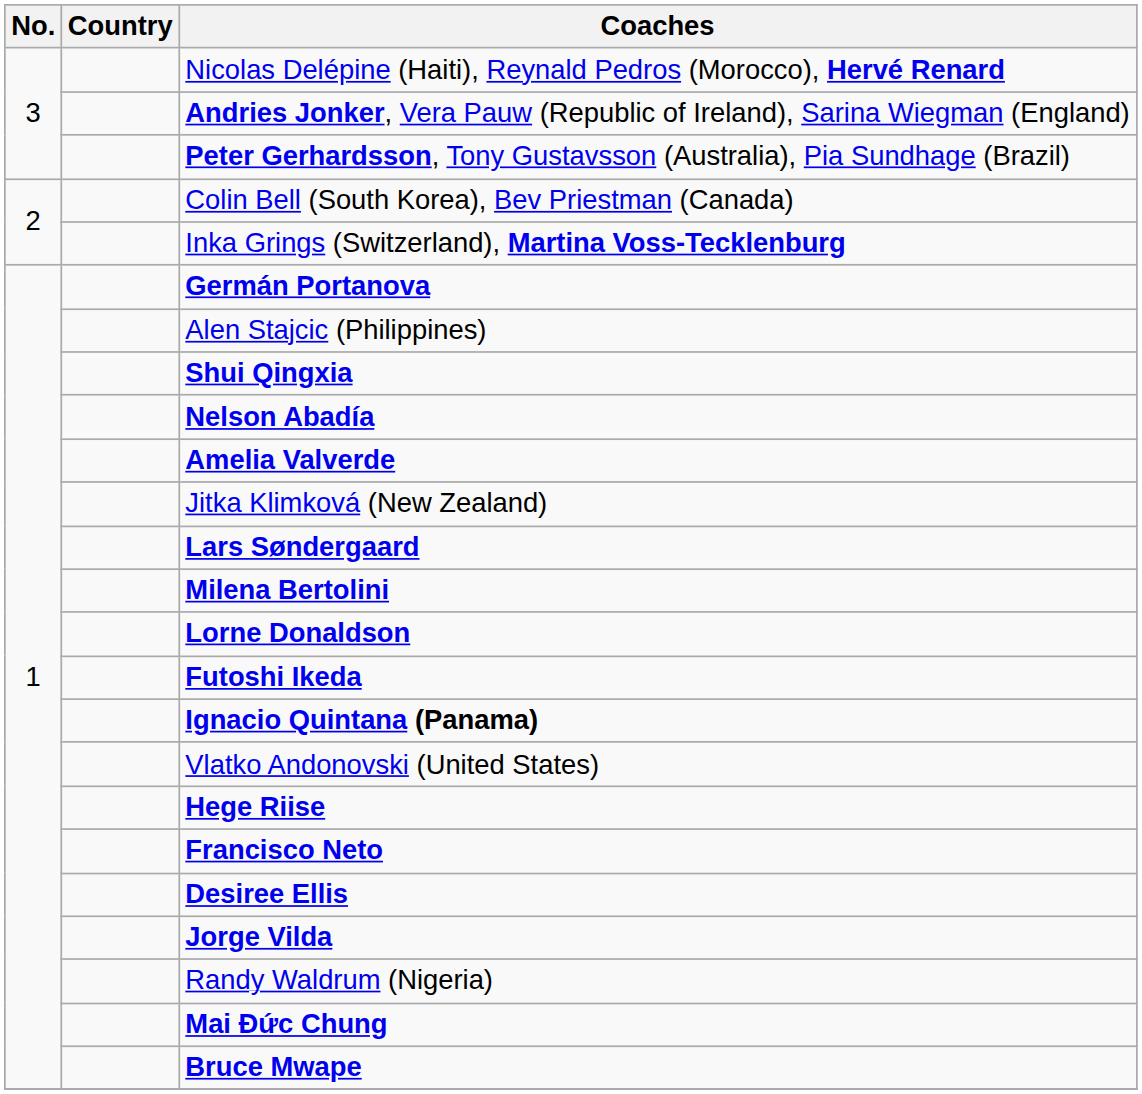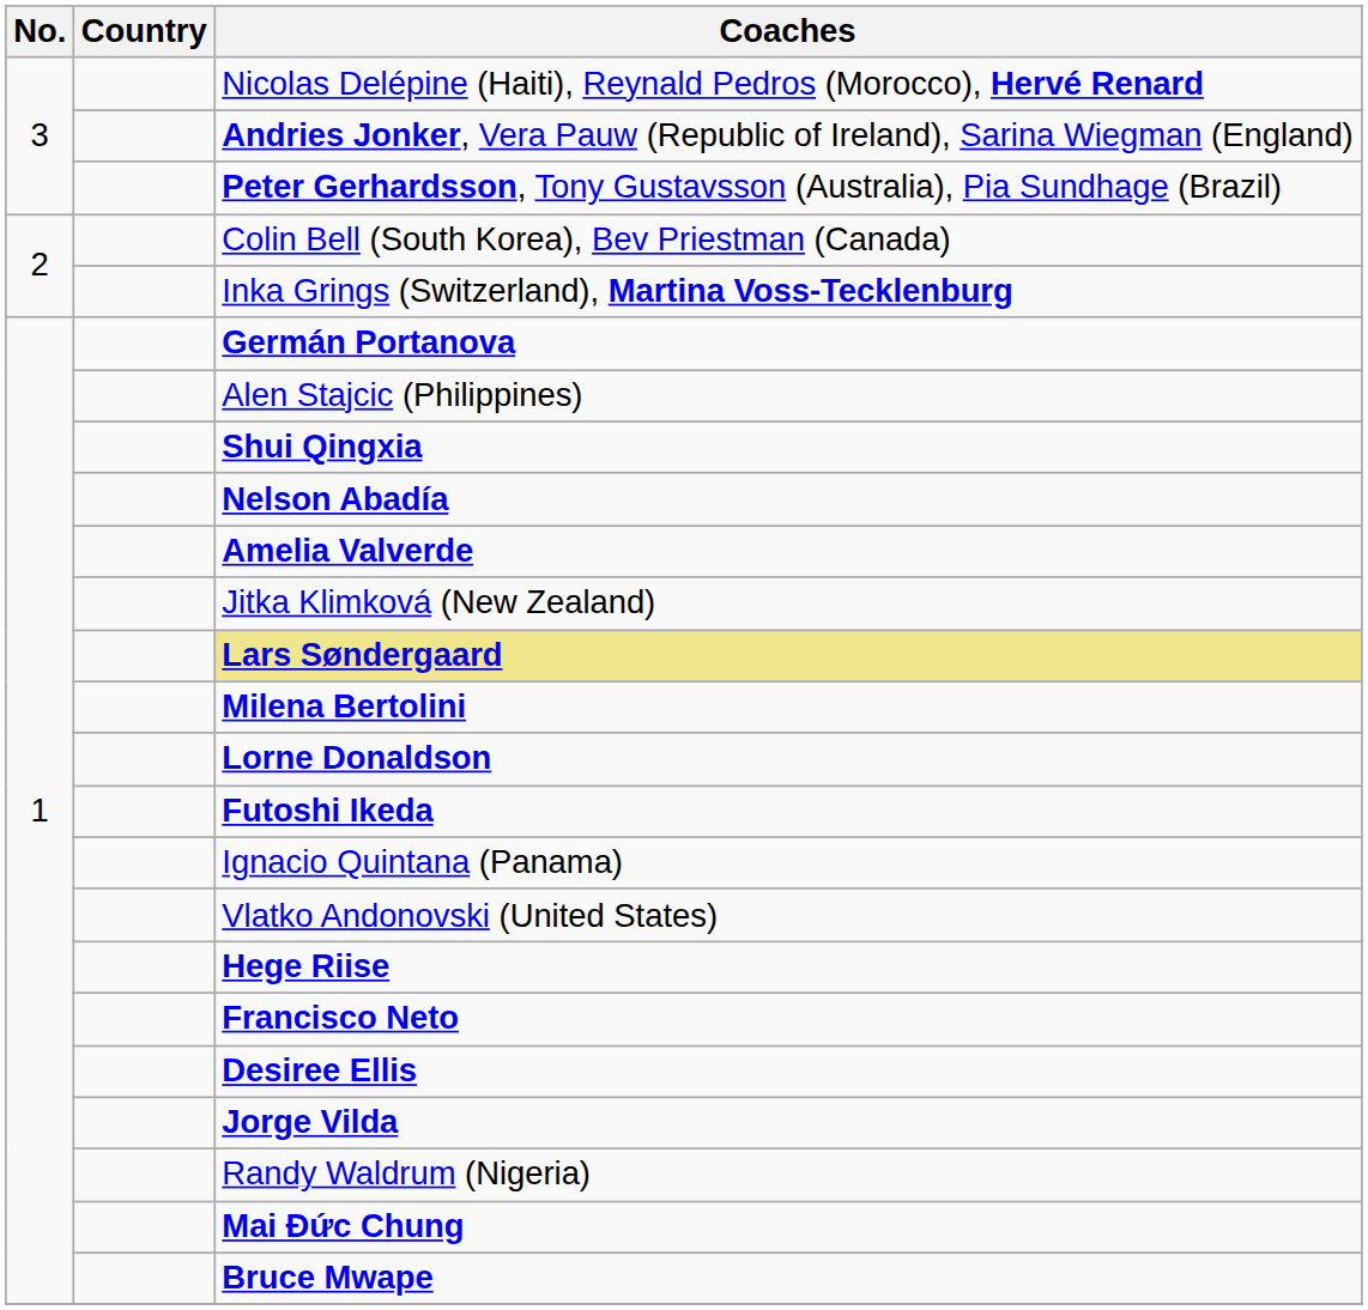Lars Søndergaard | Coaches: no background -> khaki background
Ignacio Quintana (Panama) | Coaches: bold -> normal
